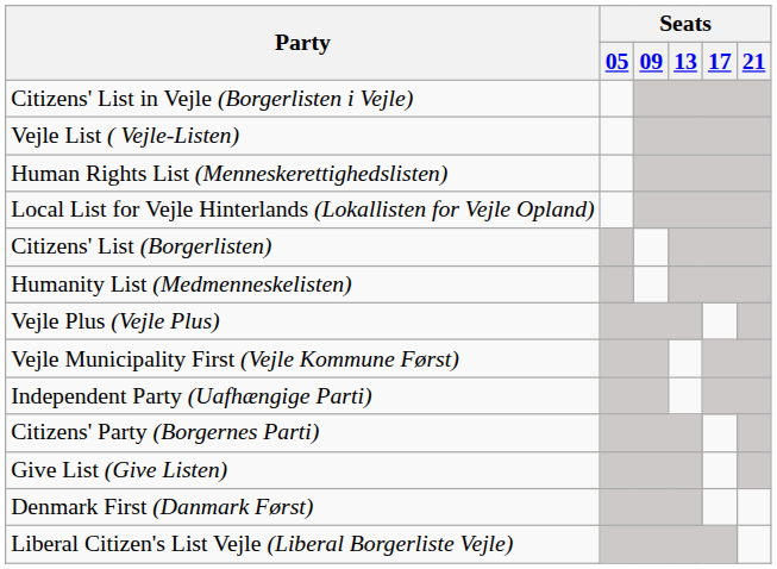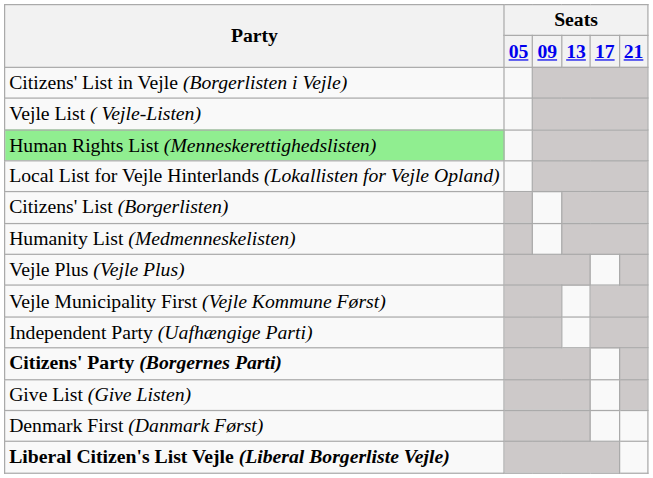Human Rights List (Menneskerettighedslisten) | Party: no background -> lightgreen background
Citizens' Party (Borgernes Parti) | Party: normal -> bold
Liberal Citizen's List Vejle (Liberal Borgerliste Vejle) | Party: normal -> bold
